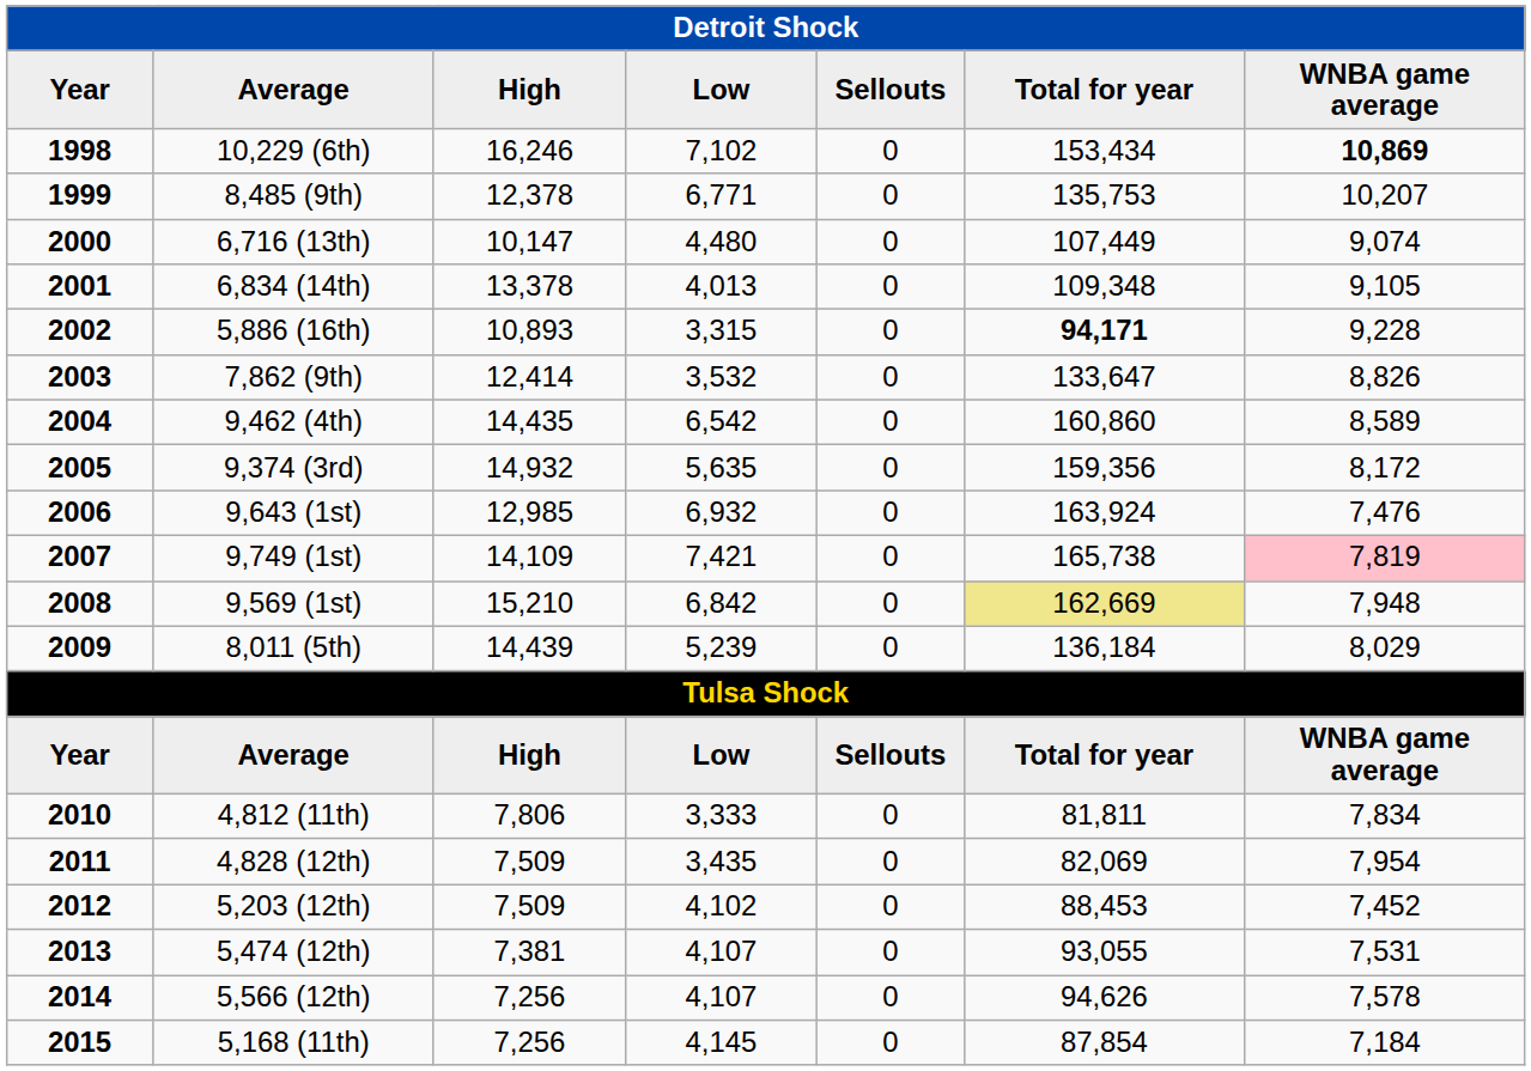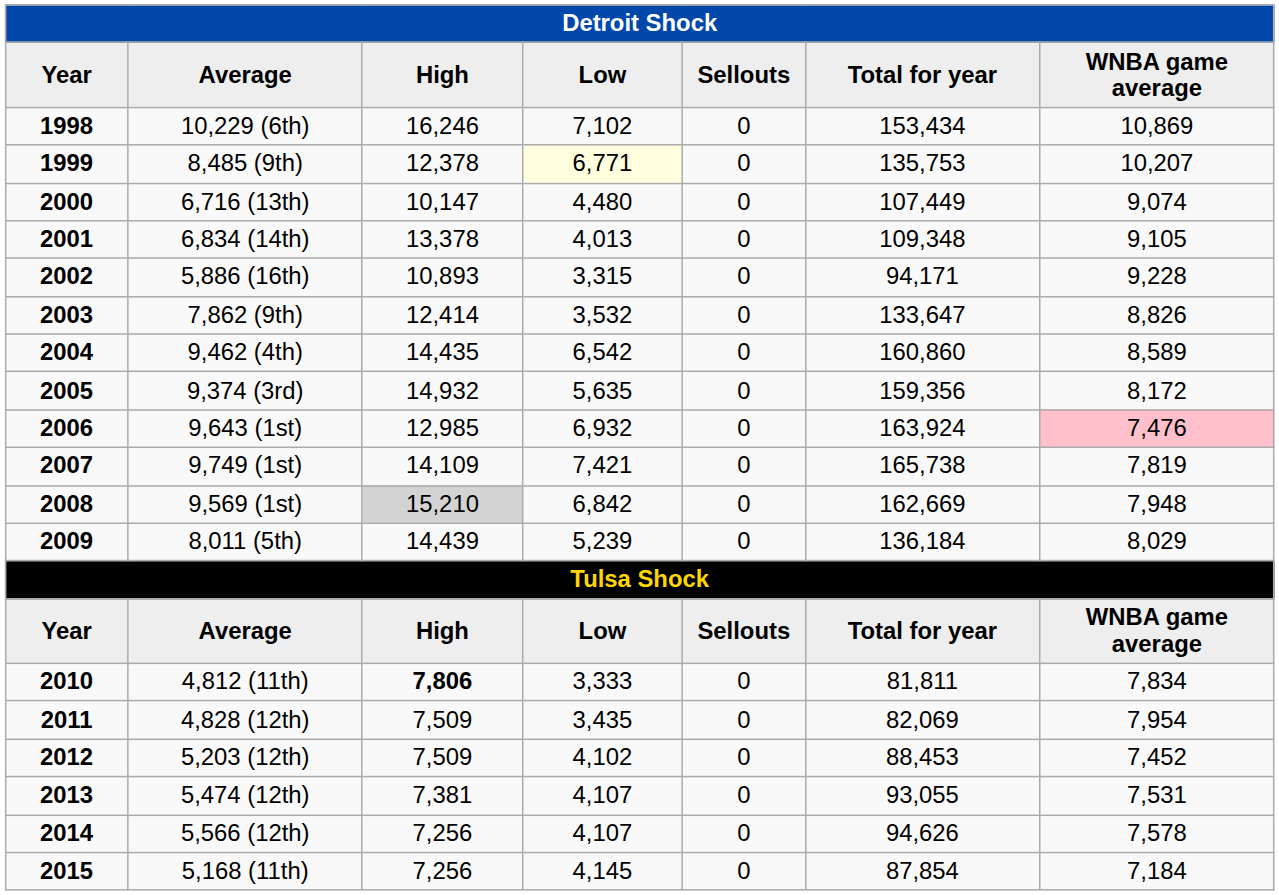10,229 (6th) | column 7: bold -> normal
8,485 (9th) | column 4: no background -> lightyellow background
5,886 (16th) | column 6: bold -> normal
9,643 (1st) | column 7: no background -> pink background
9,749 (1st) | column 7: pink background -> no background
9,569 (1st) | column 3: no background -> lightgrey background
9,569 (1st) | column 6: khaki background -> no background
4,812 (11th) | column 3: normal -> bold
